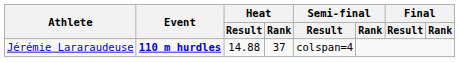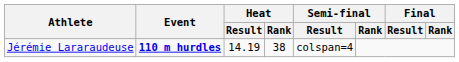Jérémie Lararaudeuse | Heat / Result: 14.88 -> 14.19
Jérémie Lararaudeuse | Heat / Rank: 37 -> 38
